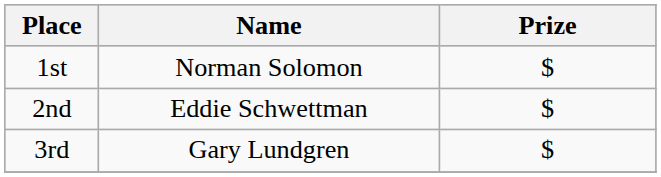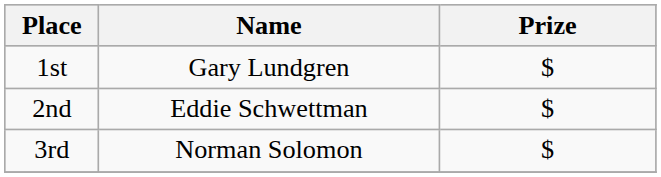1st | Name: Norman Solomon -> Gary Lundgren
3rd | Name: Gary Lundgren -> Norman Solomon
